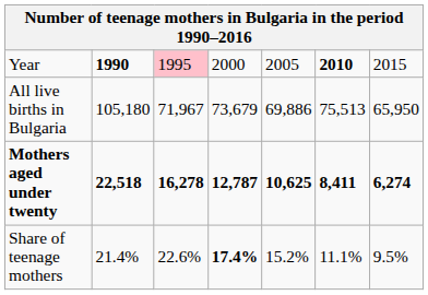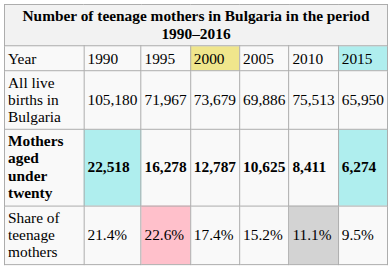Year | column 2: bold -> normal
Year | column 3: pink background -> no background
Year | column 4: no background -> khaki background
Year | column 6: bold -> normal
Year | column 7: no background -> paleturquoise background
Mothers aged under twenty | column 2: no background -> paleturquoise background
Mothers aged under twenty | column 7: no background -> paleturquoise background
Share of teenage mothers | column 3: no background -> pink background
Share of teenage mothers | column 4: bold -> normal
Share of teenage mothers | column 6: no background -> lightgrey background
